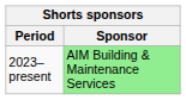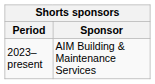2023–present | Sponsor: lightgreen background -> no background
